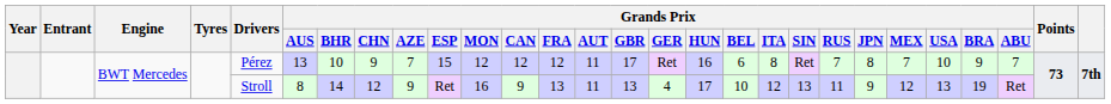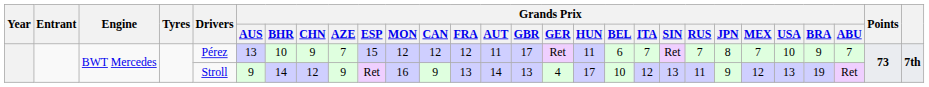row 3 | Grands Prix / HUN: 16 -> 11
row 3 | Grands Prix / ITA: 8 -> 7
row 4 | Grands Prix / AUS: 8 -> 9
row 4 | Grands Prix / AUT: 11 -> 14
